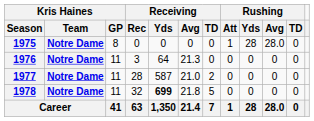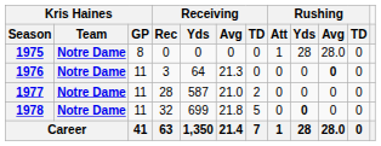1976 | Rushing / Avg: normal -> bold
1978 | Receiving / Yds: bold -> normal
1978 | Rushing / Yds: normal -> bold
